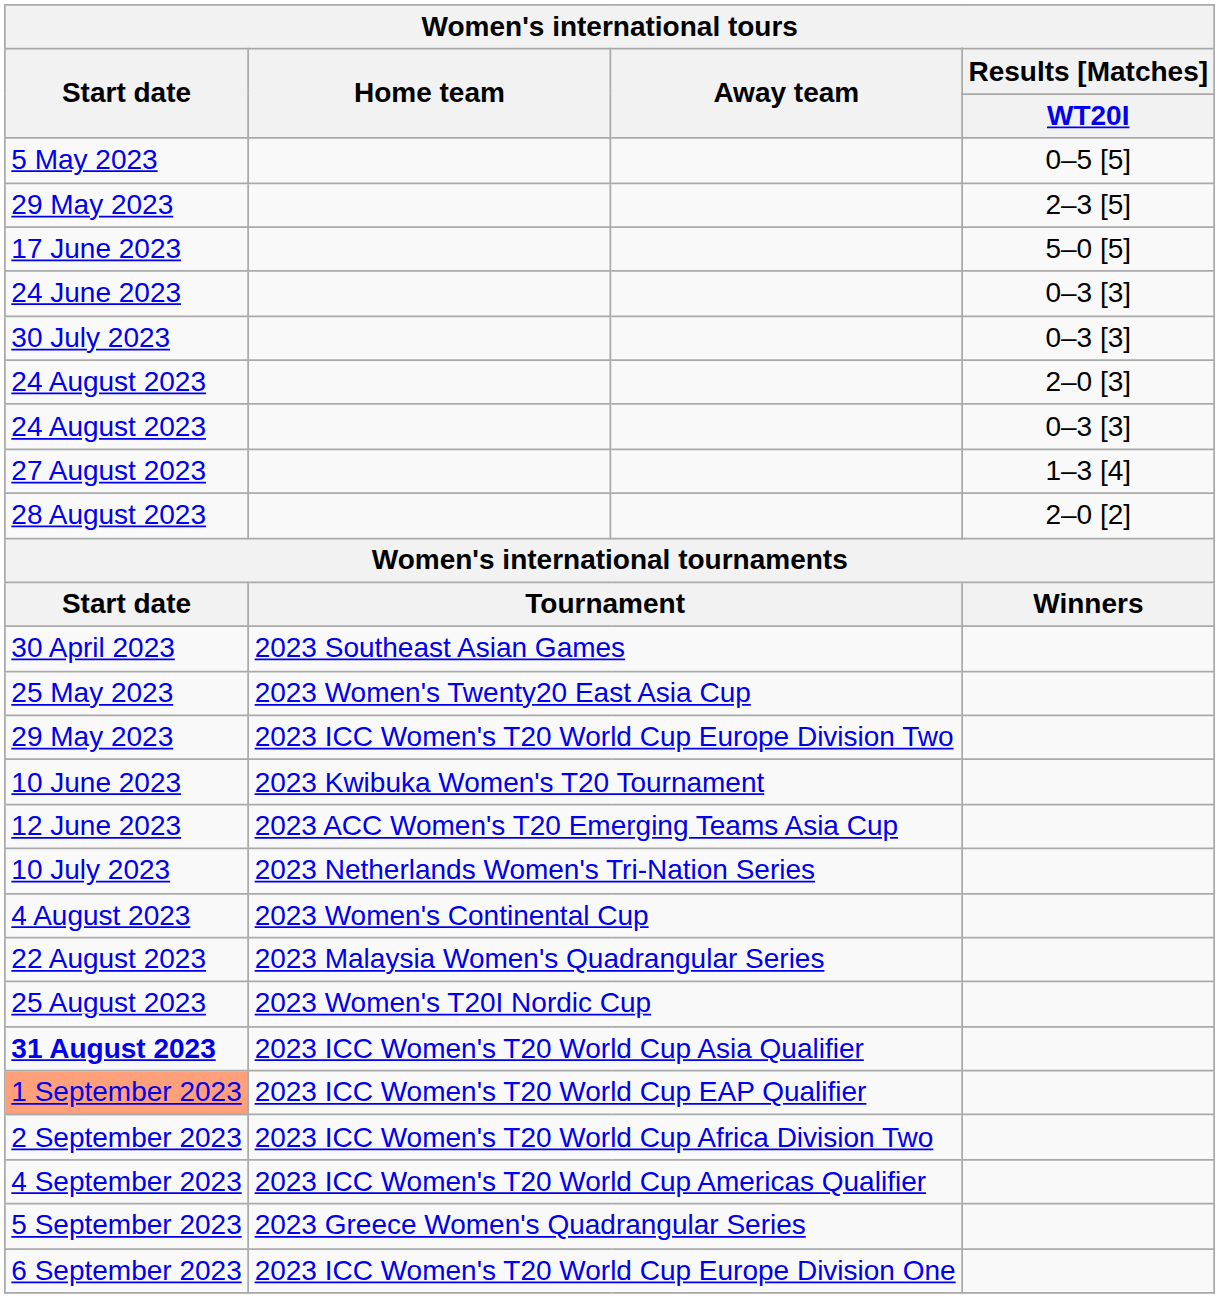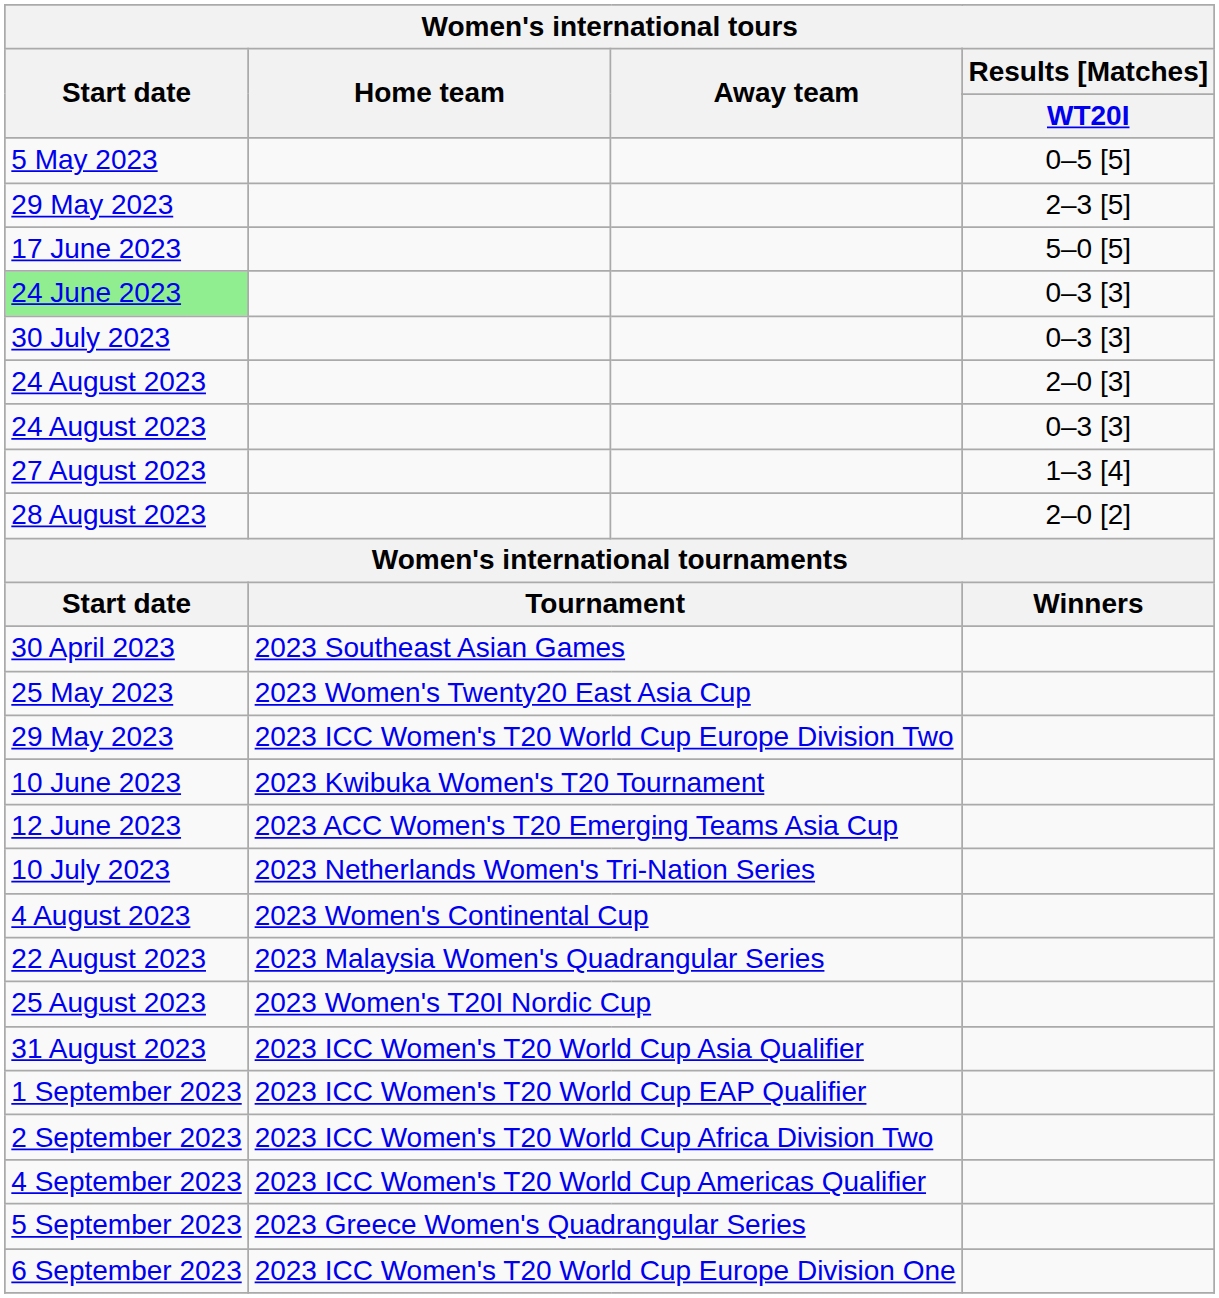24 June 2023 | Women's international tours / Start date: no background -> lightgreen background
31 August 2023 | Women's international tours / Start date: bold -> normal
1 September 2023 | Women's international tours / Start date: lightsalmon background -> no background
